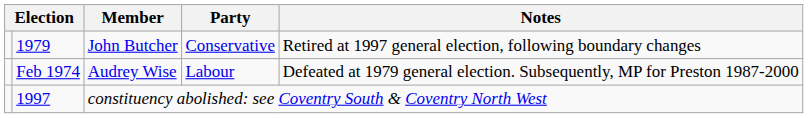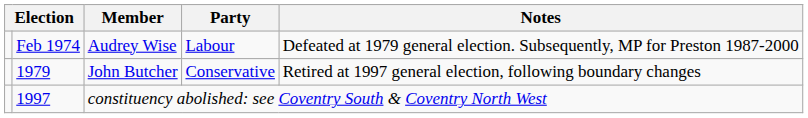rows swapped: Audrey Wise <-> John Butcher
